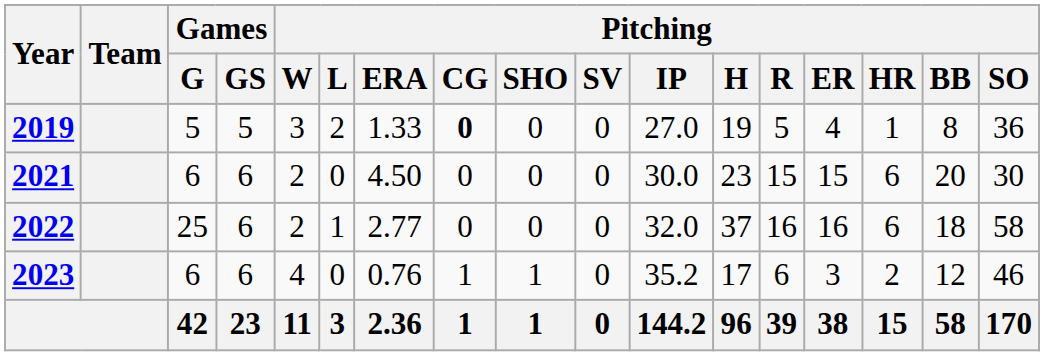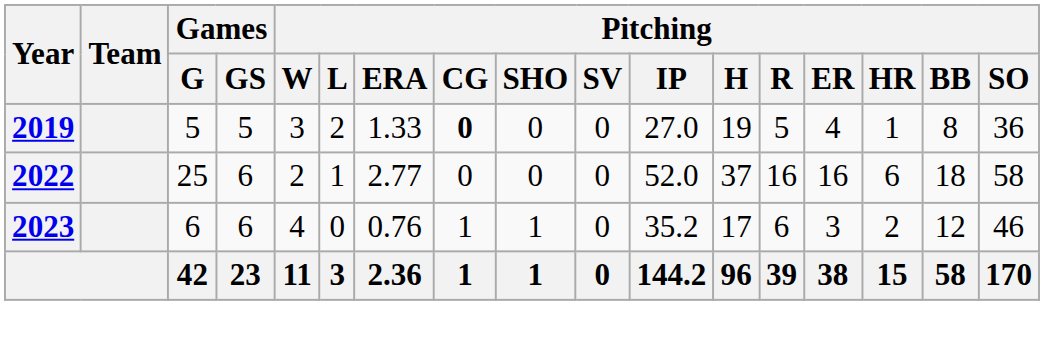- row: 2021 | 6 | 6 | 2 | 0 | 4.50 | 0 | 0 | 0 | 30.0 | 23 | 15 | 15 | 6 | 20 | 30
2022 | Pitching / IP: 32.0 -> 52.0
